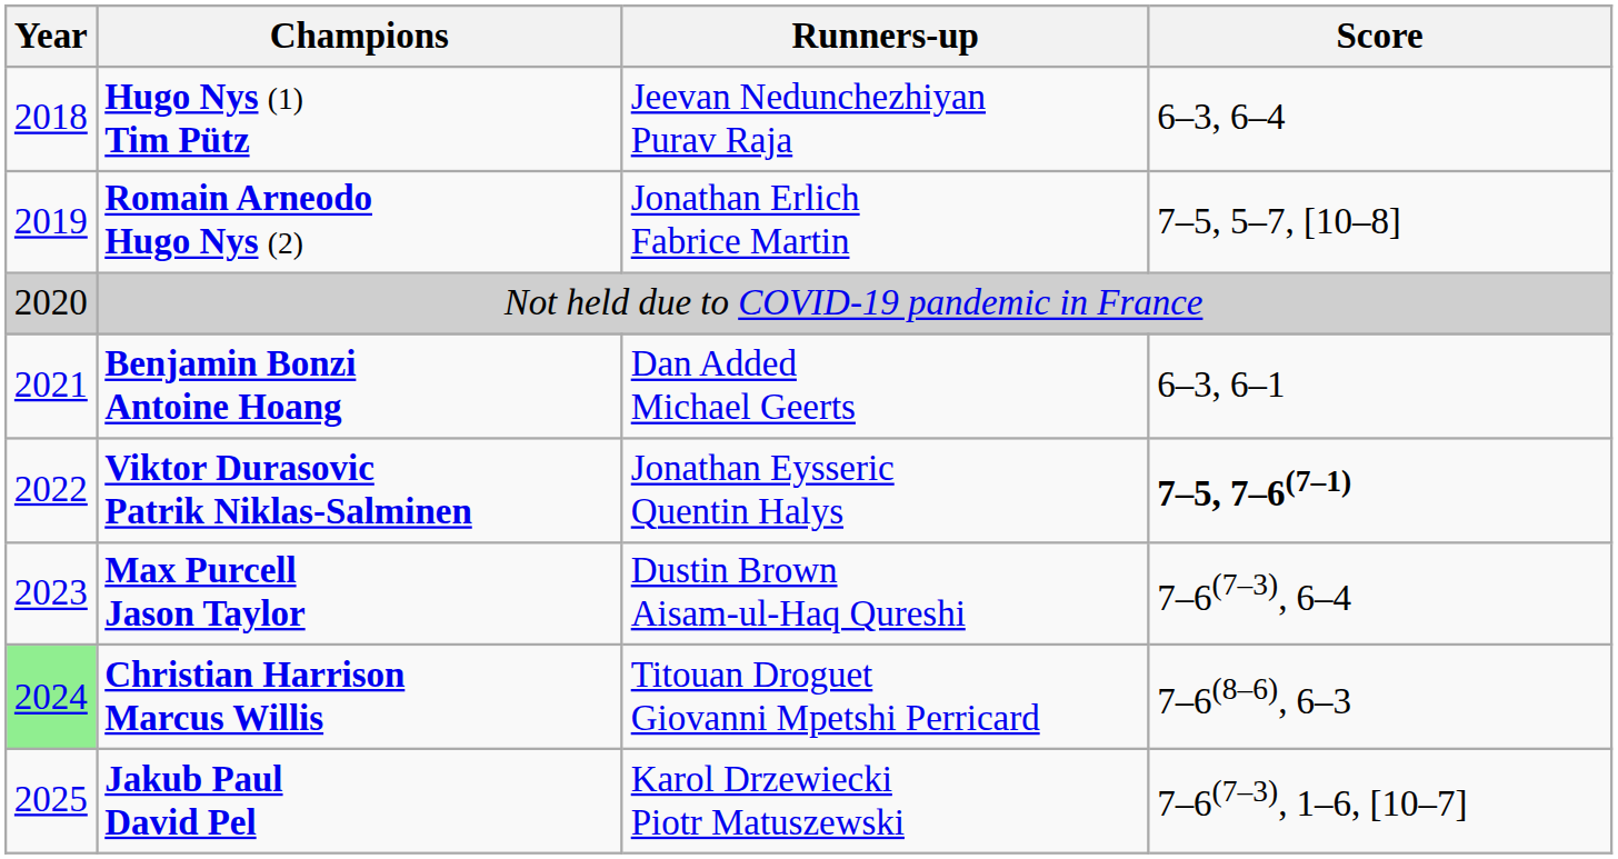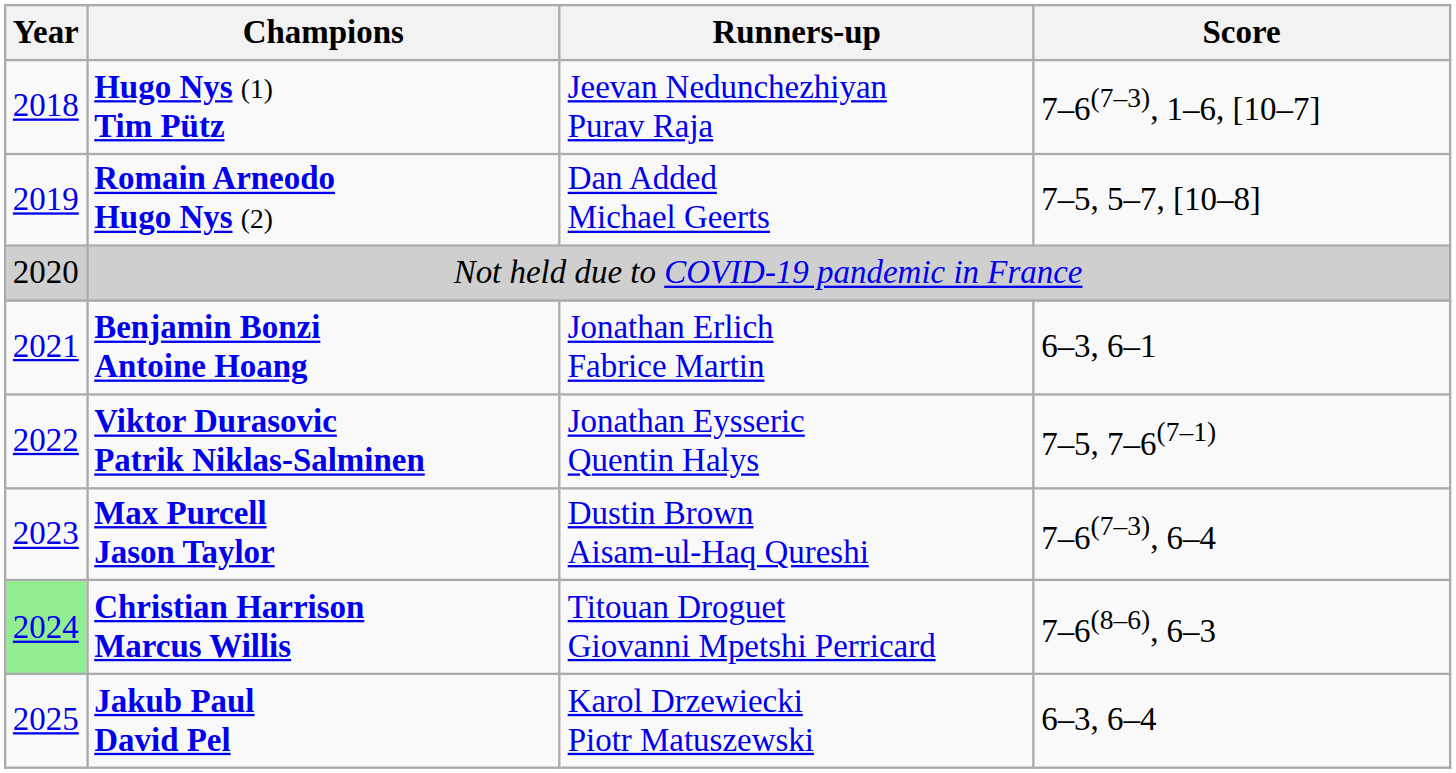Hugo Nys (1) Tim Pütz | Score: 6–3, 6–4 -> 7–6(7–3), 1–6, [10–7]
Romain Arneodo Hugo Nys (2) | Runners-up: Jonathan Erlich Fabrice Martin -> Dan Added Michael Geerts
Benjamin Bonzi Antoine Hoang | Runners-up: Dan Added Michael Geerts -> Jonathan Erlich Fabrice Martin
Viktor Durasovic Patrik Niklas-Salminen | Score: bold -> normal
Jakub Paul David Pel | Score: 7–6(7–3), 1–6, [10–7] -> 6–3, 6–4
